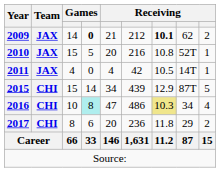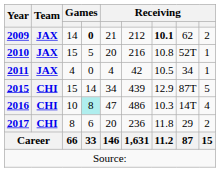2011 | column 8: 14T -> 34
2016 | column 7: khaki background -> no background
2016 | column 8: 34 -> 14T
